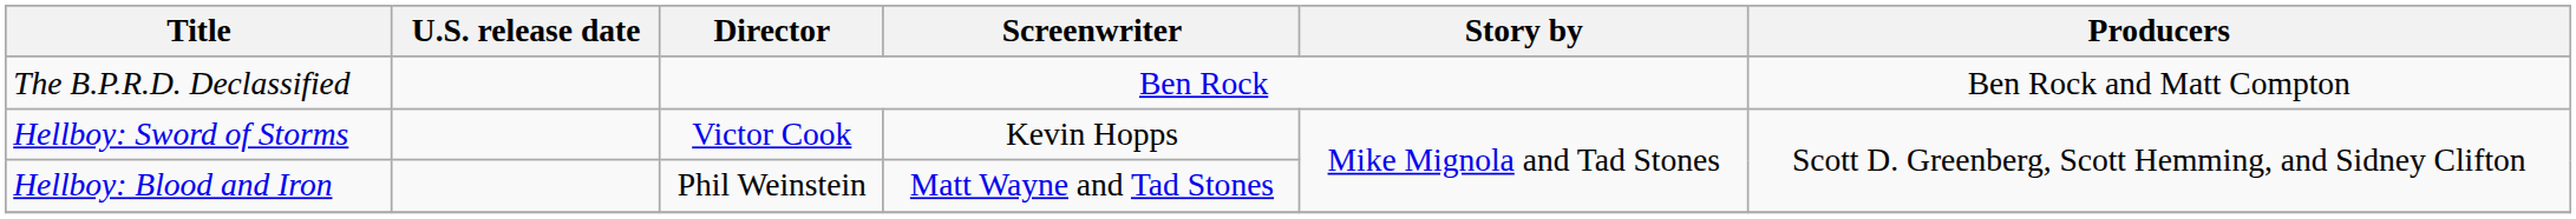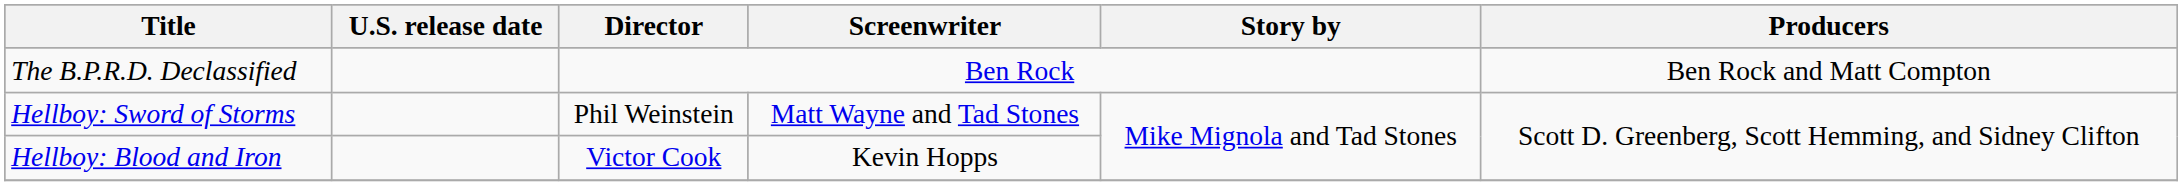Hellboy: Sword of Storms | Director: Victor Cook -> Phil Weinstein
Hellboy: Sword of Storms | Screenwriter: Kevin Hopps -> Matt Wayne and Tad Stones
Hellboy: Blood and Iron | Director: Phil Weinstein -> Victor Cook
Hellboy: Blood and Iron | Screenwriter: Matt Wayne and Tad Stones -> Kevin Hopps
